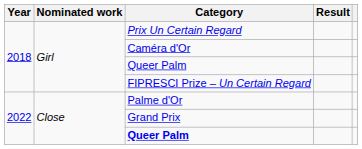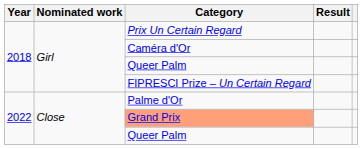Grand Prix | Category: no background -> lightsalmon background
2022 / Queer Palm | Category: bold -> normal
